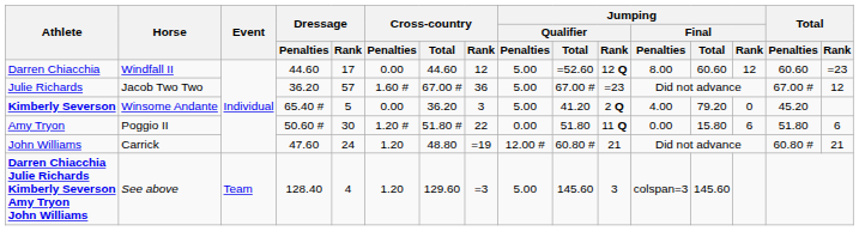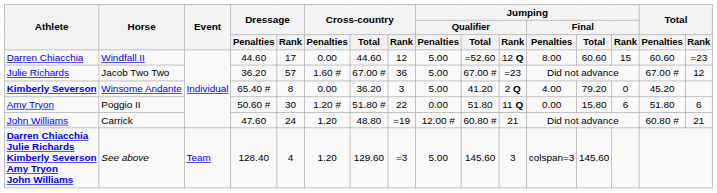Darren Chiacchia | Jumping / Final / Rank: 12 -> 15
Kimberly Severson | Dressage / Rank: 5 -> 8
